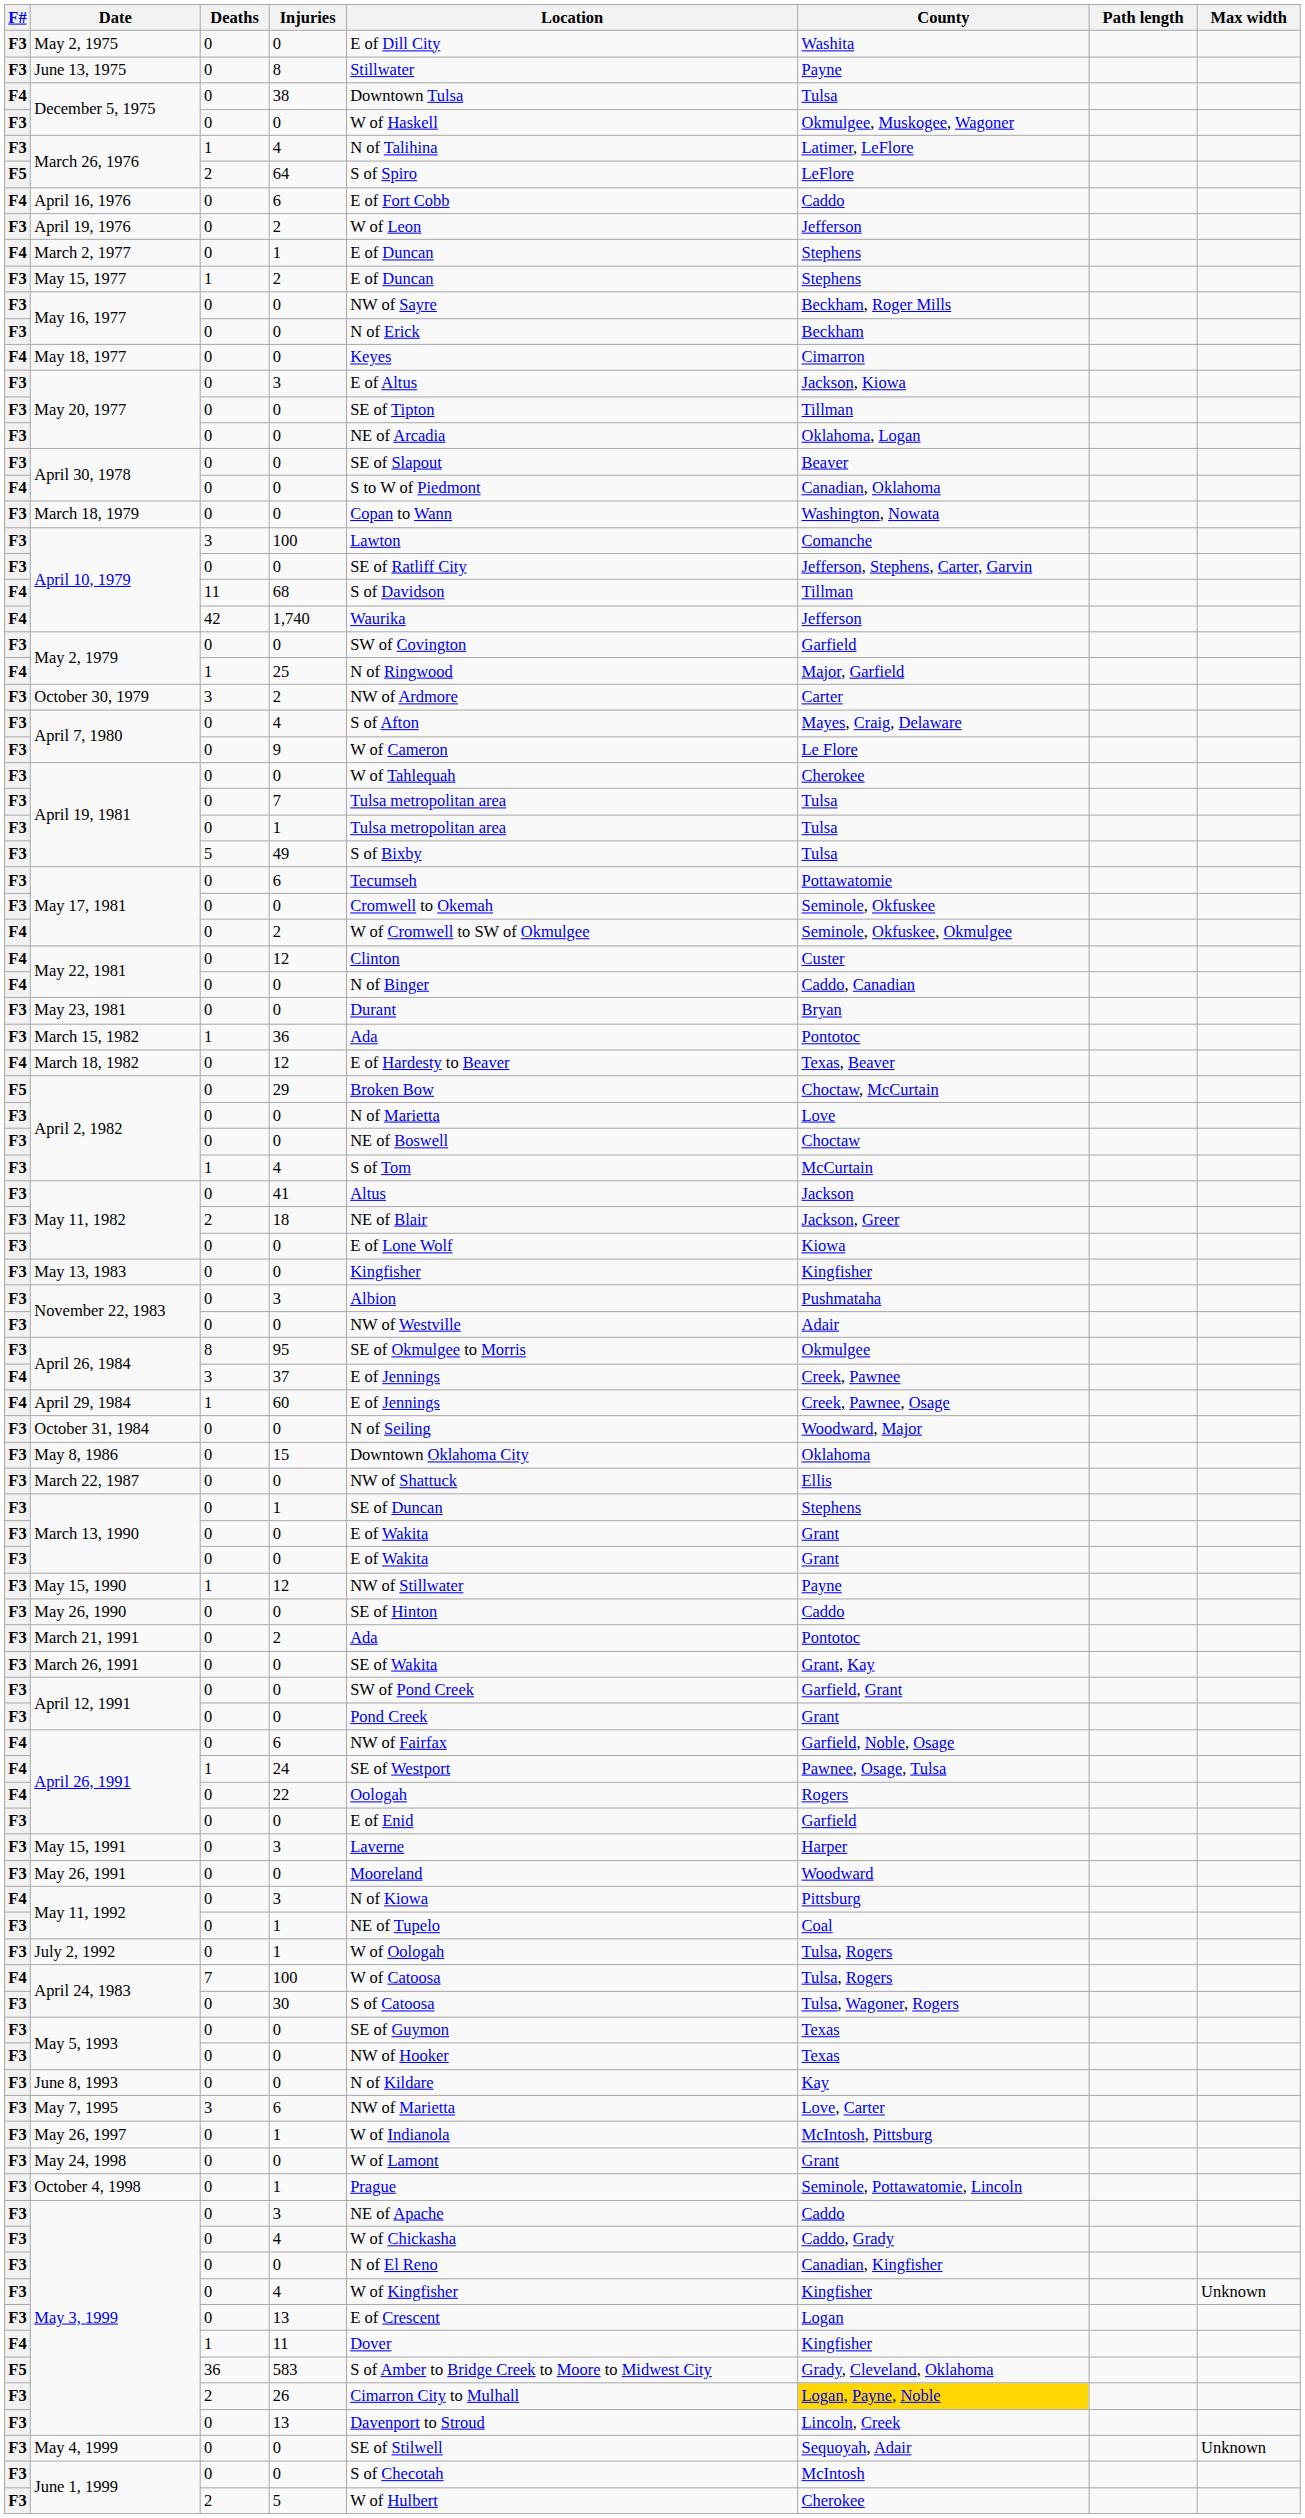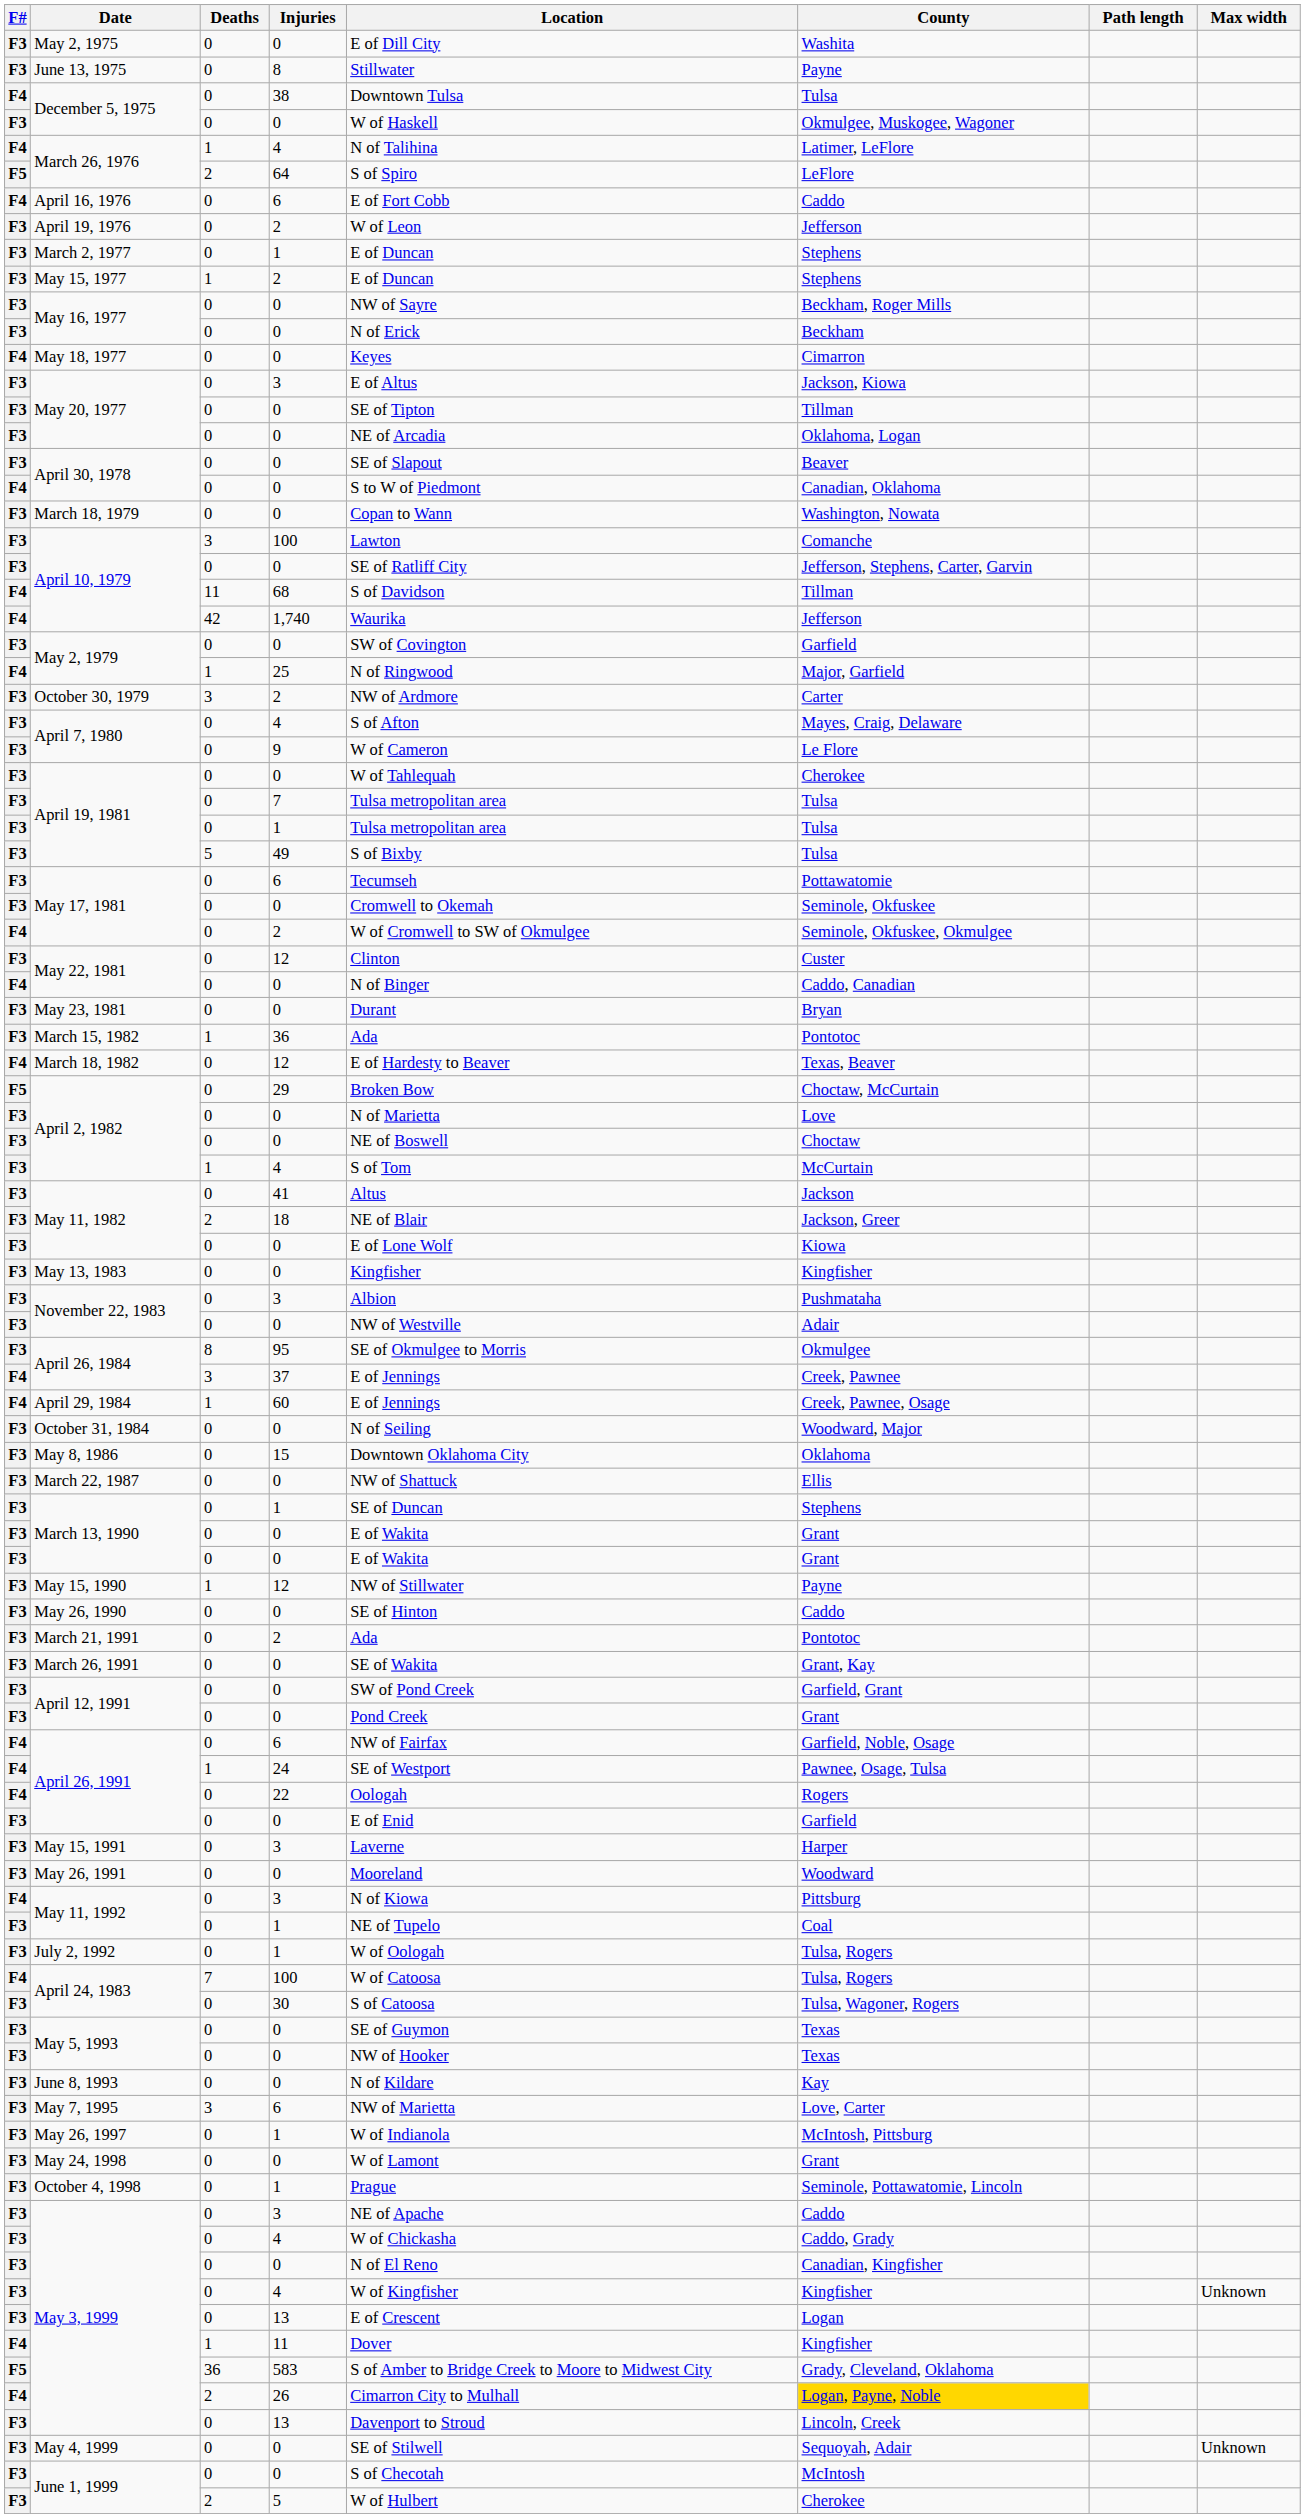March 26, 1976 / 4 | F#: F3 -> F4
March 2, 1977 | F#: F4 -> F3
May 22, 1981 / 12 | F#: F4 -> F3
May 3, 1999 / 26 | F#: F3 -> F4
